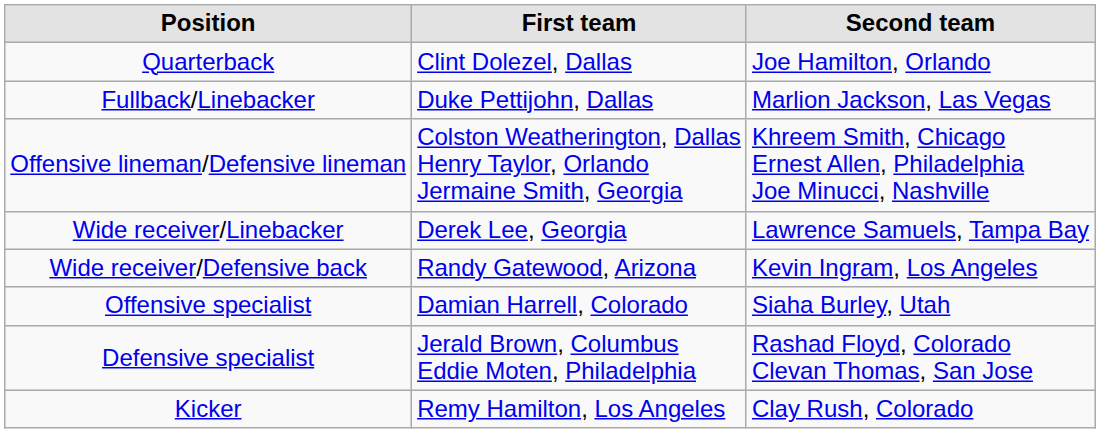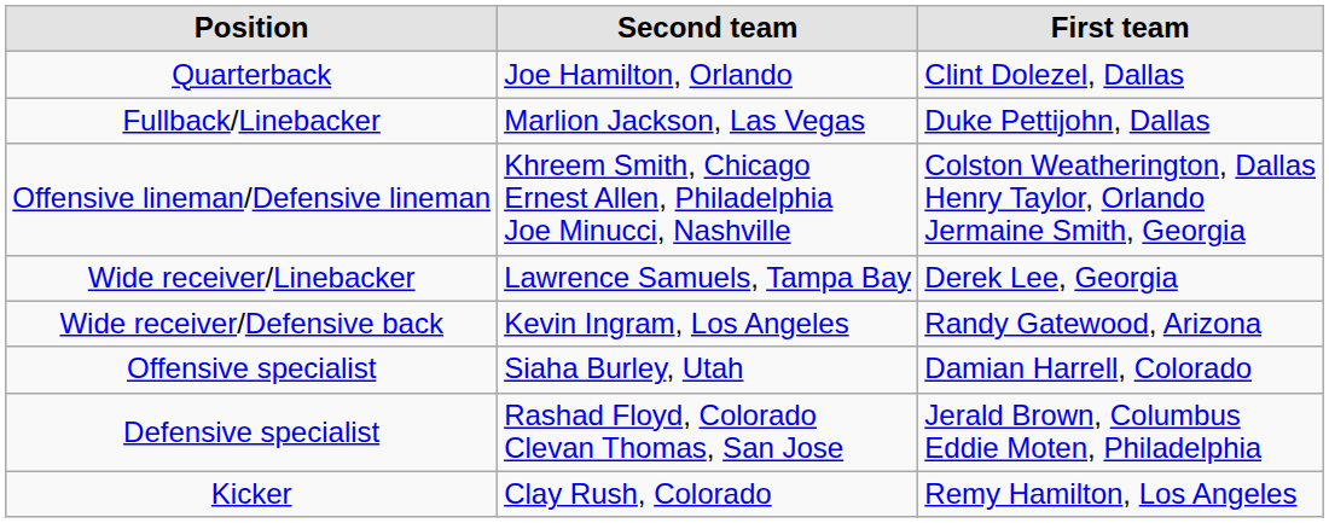columns swapped: First team <-> Second team
